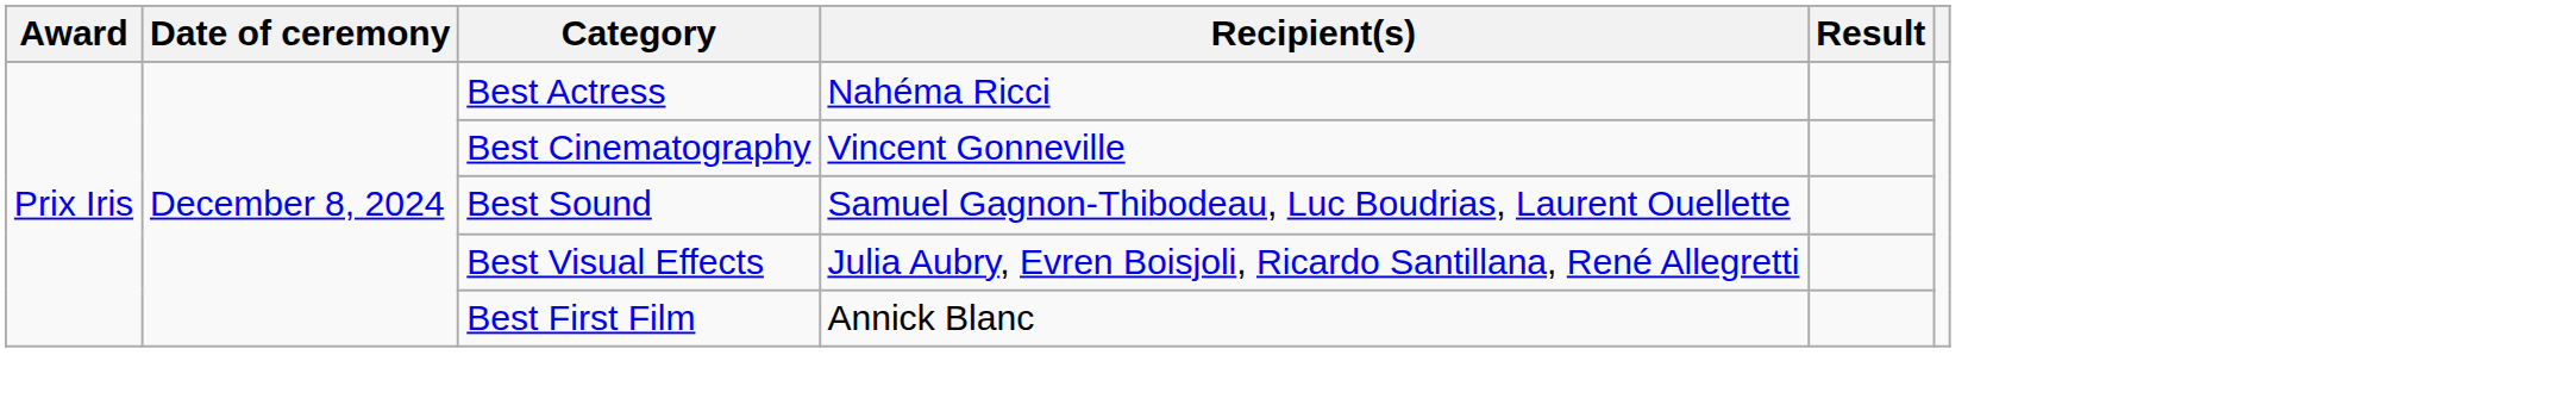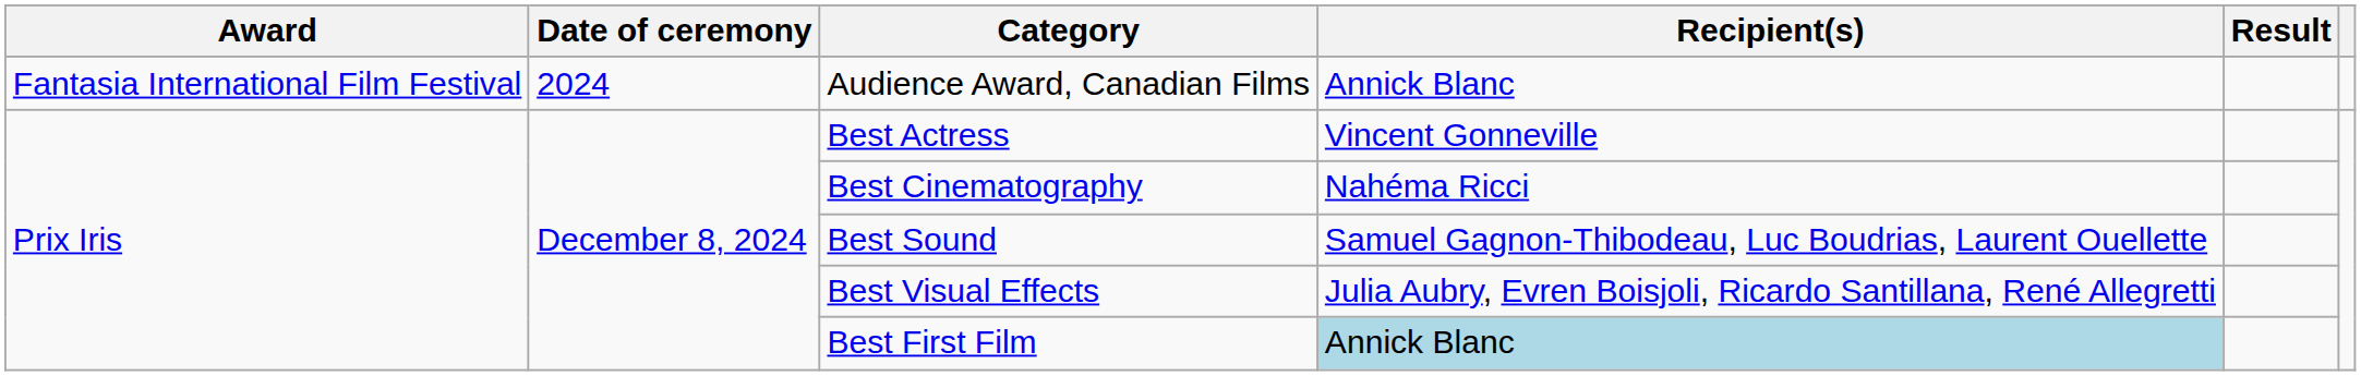+ row: Fantasia International Film Festival | 2024 | Audience Award, Canadian Films | Annick Blanc
Best Actress | Recipient(s): Nahéma Ricci -> Vincent Gonneville
Best Cinematography | Recipient(s): Vincent Gonneville -> Nahéma Ricci
Best First Film | Recipient(s): no background -> lightblue background
